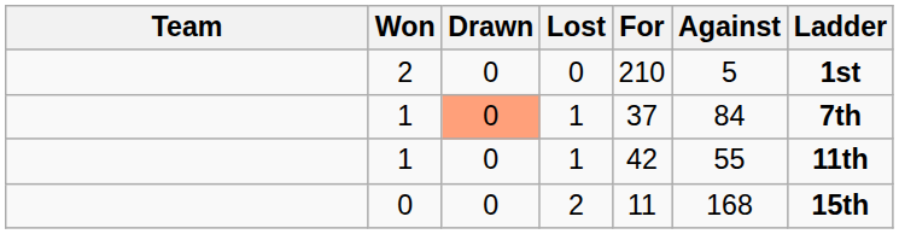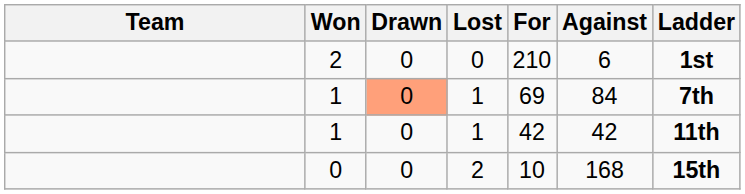row 2 | Against: 5 -> 6
row 3 | For: 37 -> 69
row 4 | Against: 55 -> 42
row 5 | For: 11 -> 10
